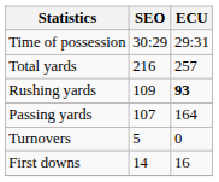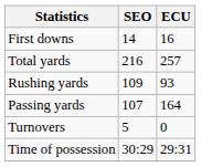rows swapped: First downs <-> Time of possession
Rushing yards | ECU: bold -> normal
